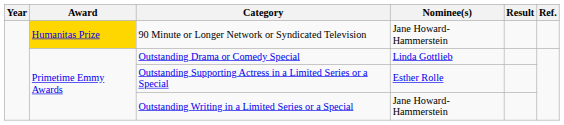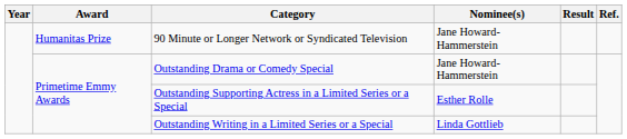90 Minute or Longer Network or Syndicated Television | Award: gold background -> no background
Outstanding Drama or Comedy Special | Nominee(s): Linda Gottlieb -> Jane Howard-Hammerstein
Outstanding Writing in a Limited Series or a Special | Nominee(s): Jane Howard-Hammerstein -> Linda Gottlieb
